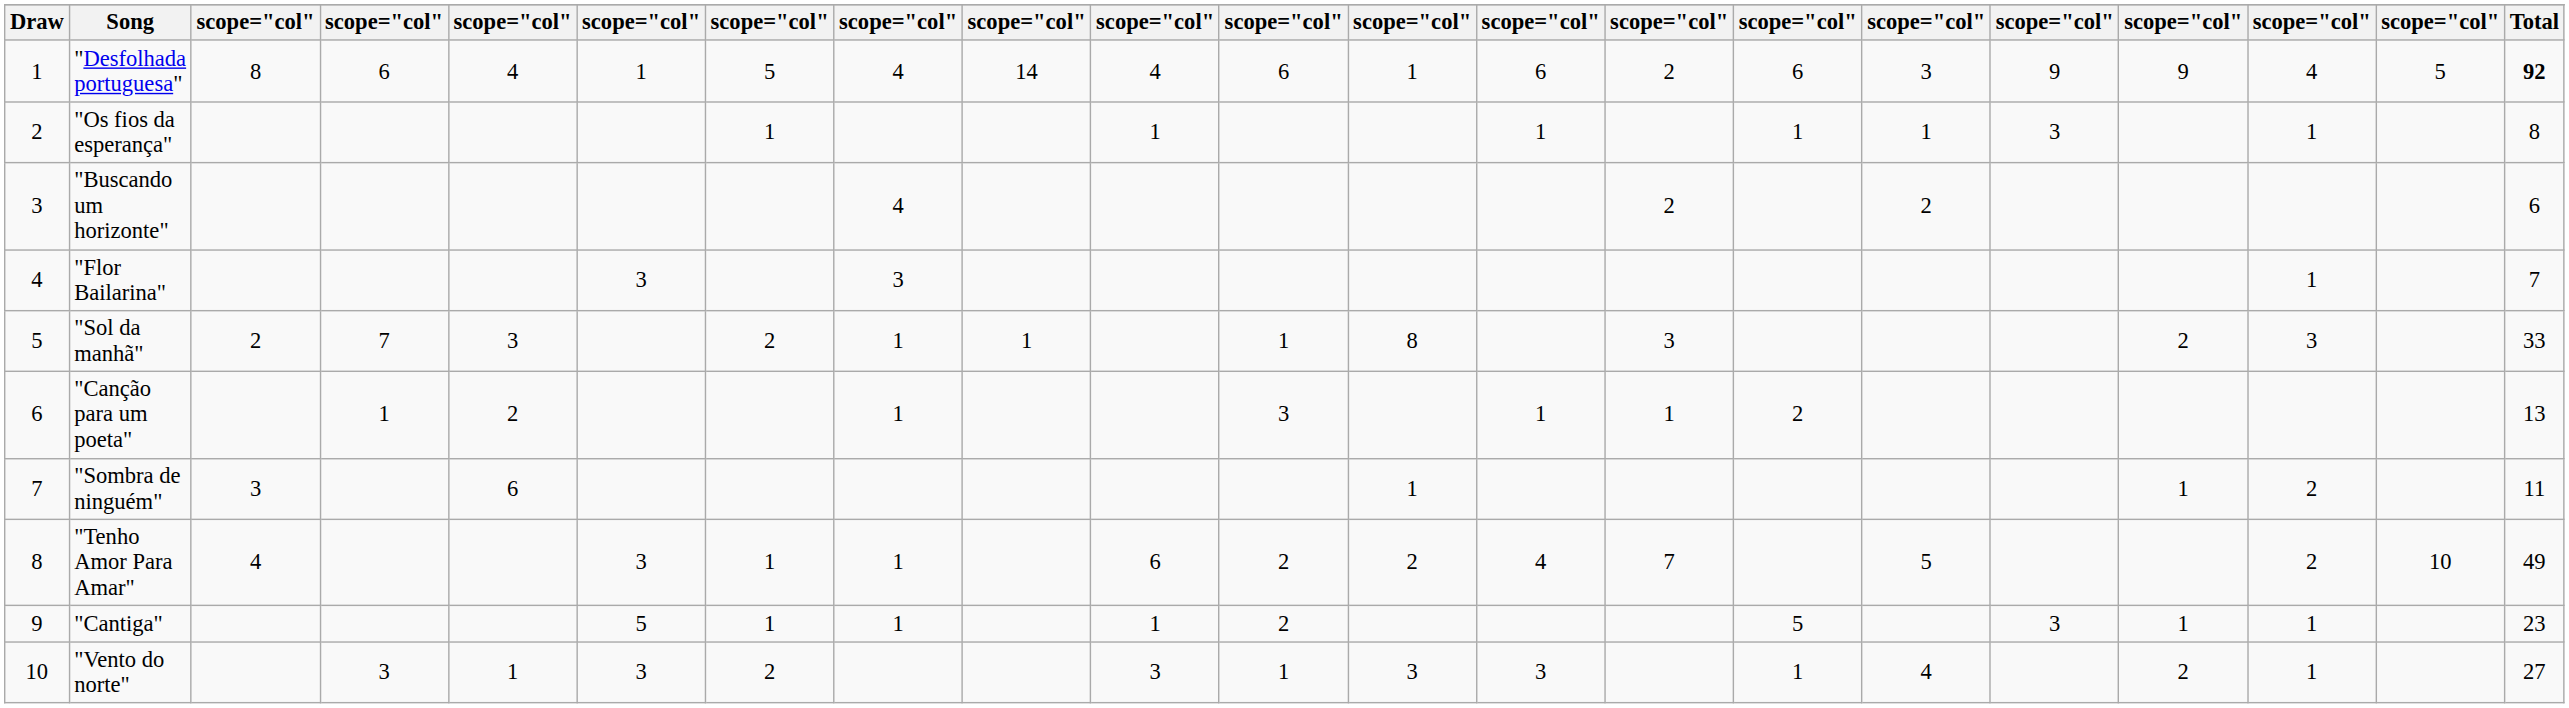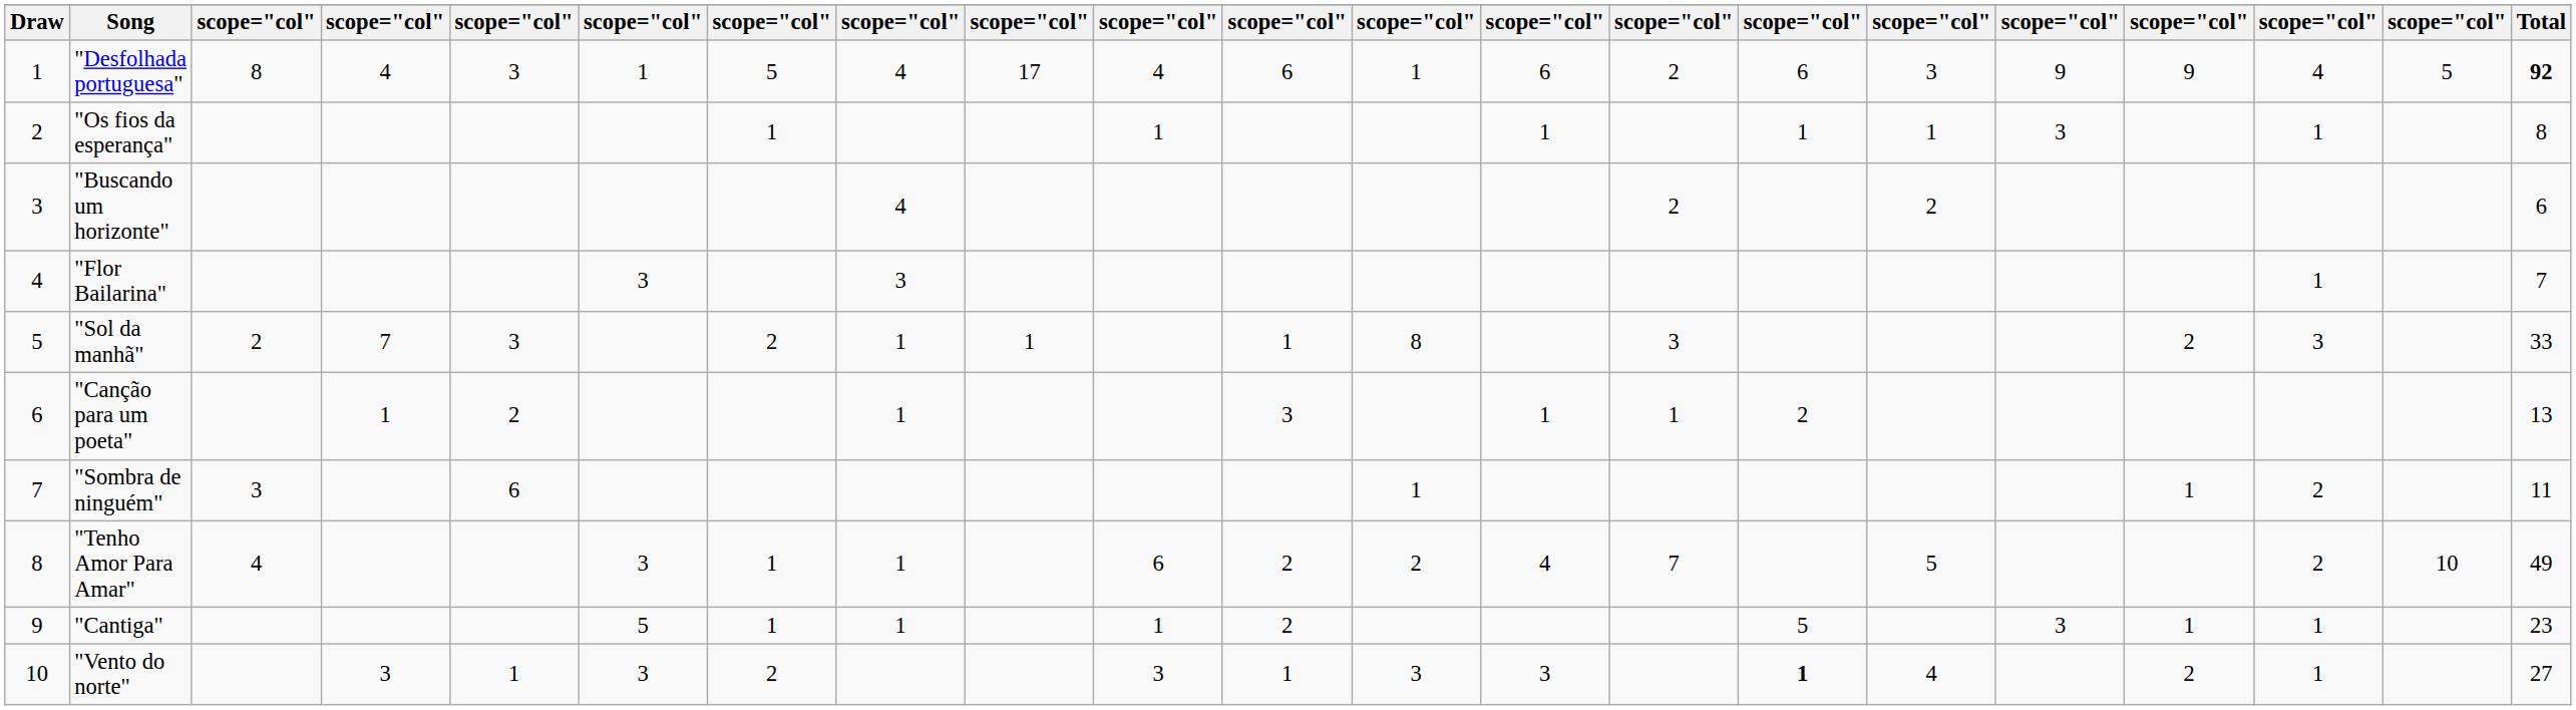"Desfolhada portuguesa" | column 4: 6 -> 4
"Desfolhada portuguesa" | column 5: 4 -> 3
"Desfolhada portuguesa" | column 9: 14 -> 17
"Vento do norte" | column 15: normal -> bold
